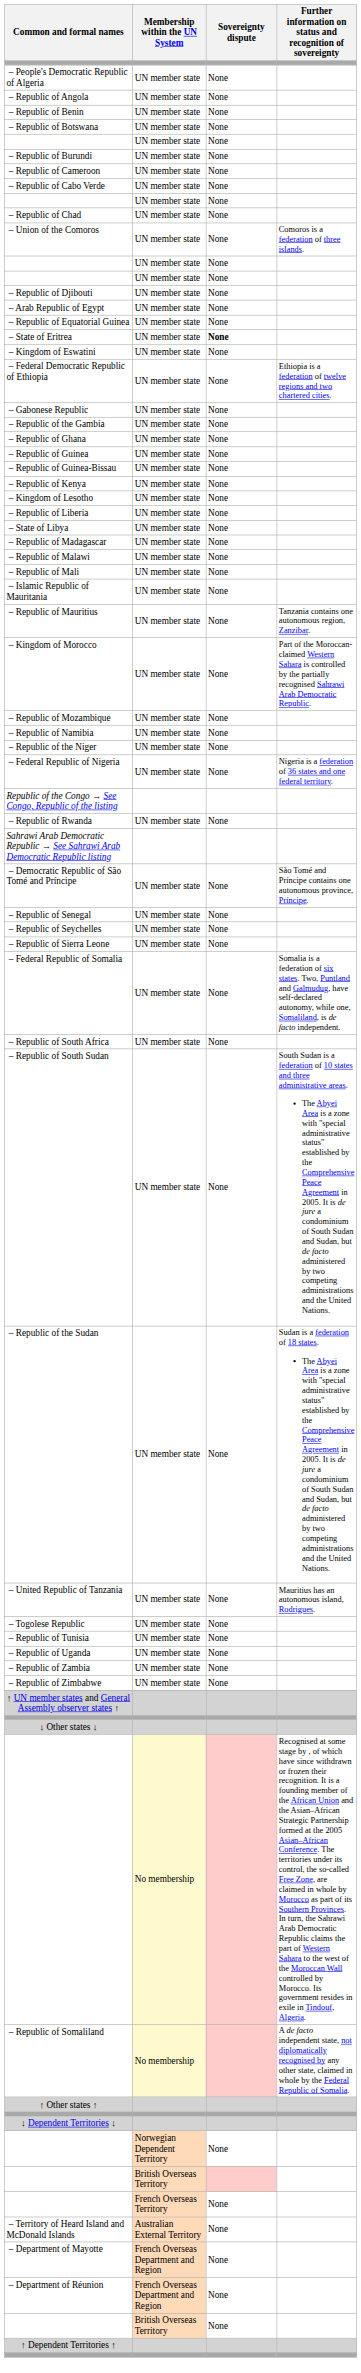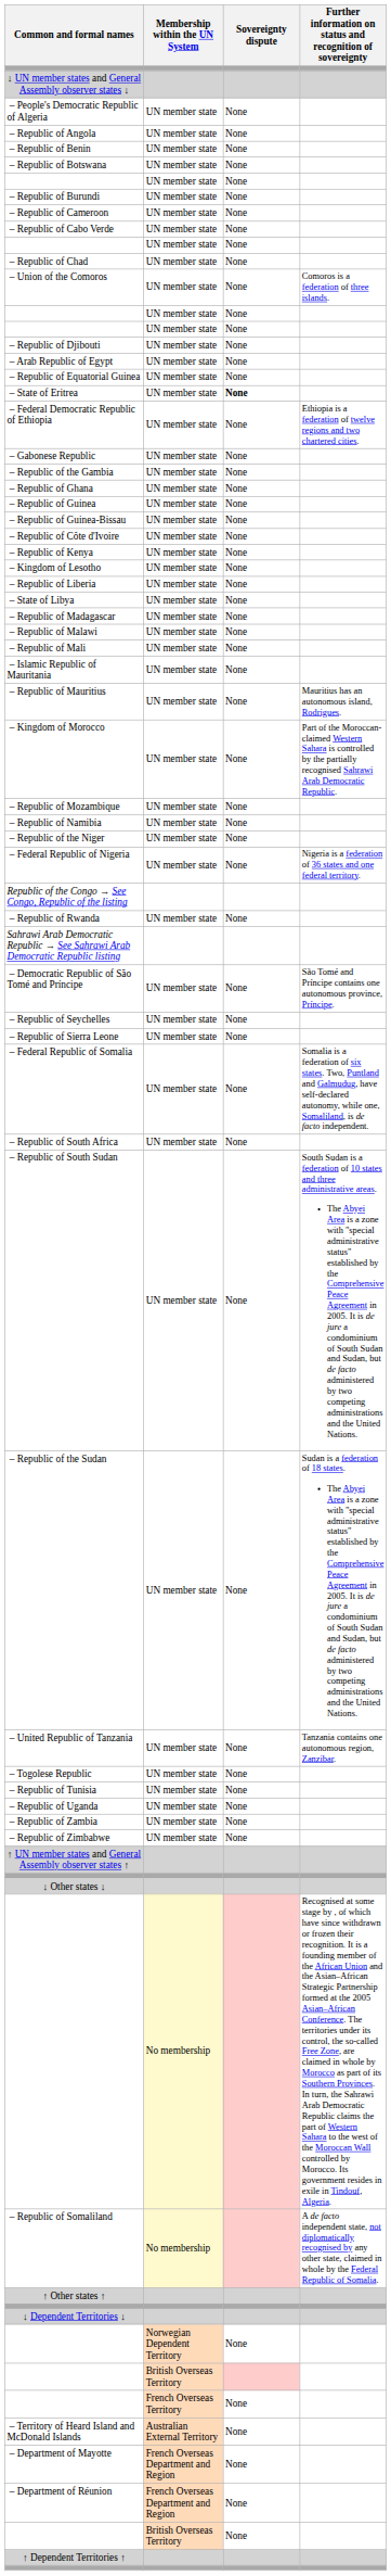+ row: ↓ UN member states and General Assembly observer states ↓
- row: – Kingdom of Eswatini | UN member state | None
+ row: – Republic of Côte d'Ivoire | UN member state | None
– Republic of Mauritius | Further information on status and recognition of sovereignty: Tanzania contains one autonomous region, Zanzibar. -> Mauritius has an autonomous island, Rodrigues.
- row: – Republic of Senegal | UN member state | None
– United Republic of Tanzania | Further information on status and recognition of sovereignty: Mauritius has an autonomous island, Rodrigues. -> Tanzania contains one autonomous region, Zanzibar.
